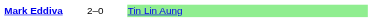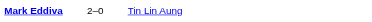Mark Eddiva | column 3: lightgreen background -> no background
